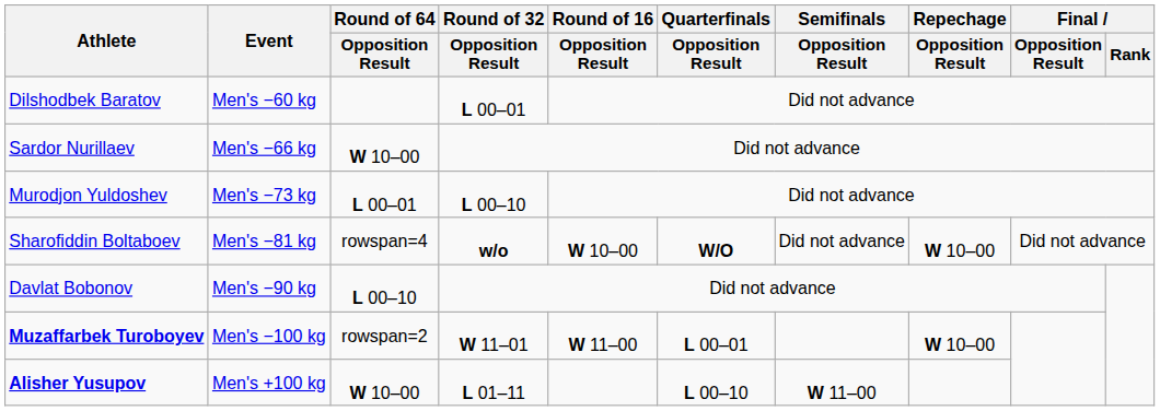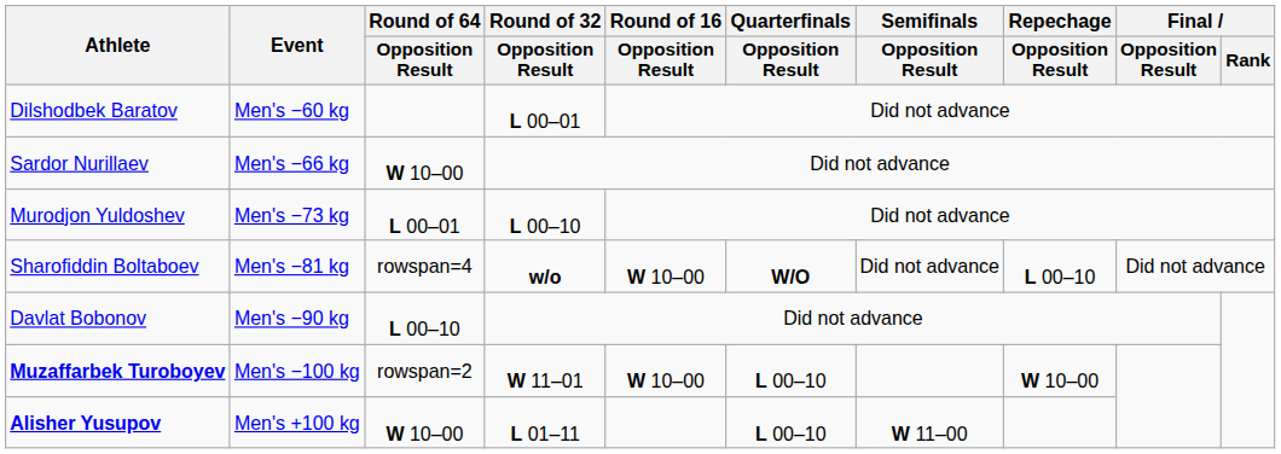Sharofiddin Boltaboev | Repechage / Opposition Result: W 10–00 -> L 00–10
Muzaffarbek Turoboyev | Round of 16 / Opposition Result: W 11–00 -> W 10–00
Muzaffarbek Turoboyev | Quarterfinals / Opposition Result: L 00–01 -> L 00–10
